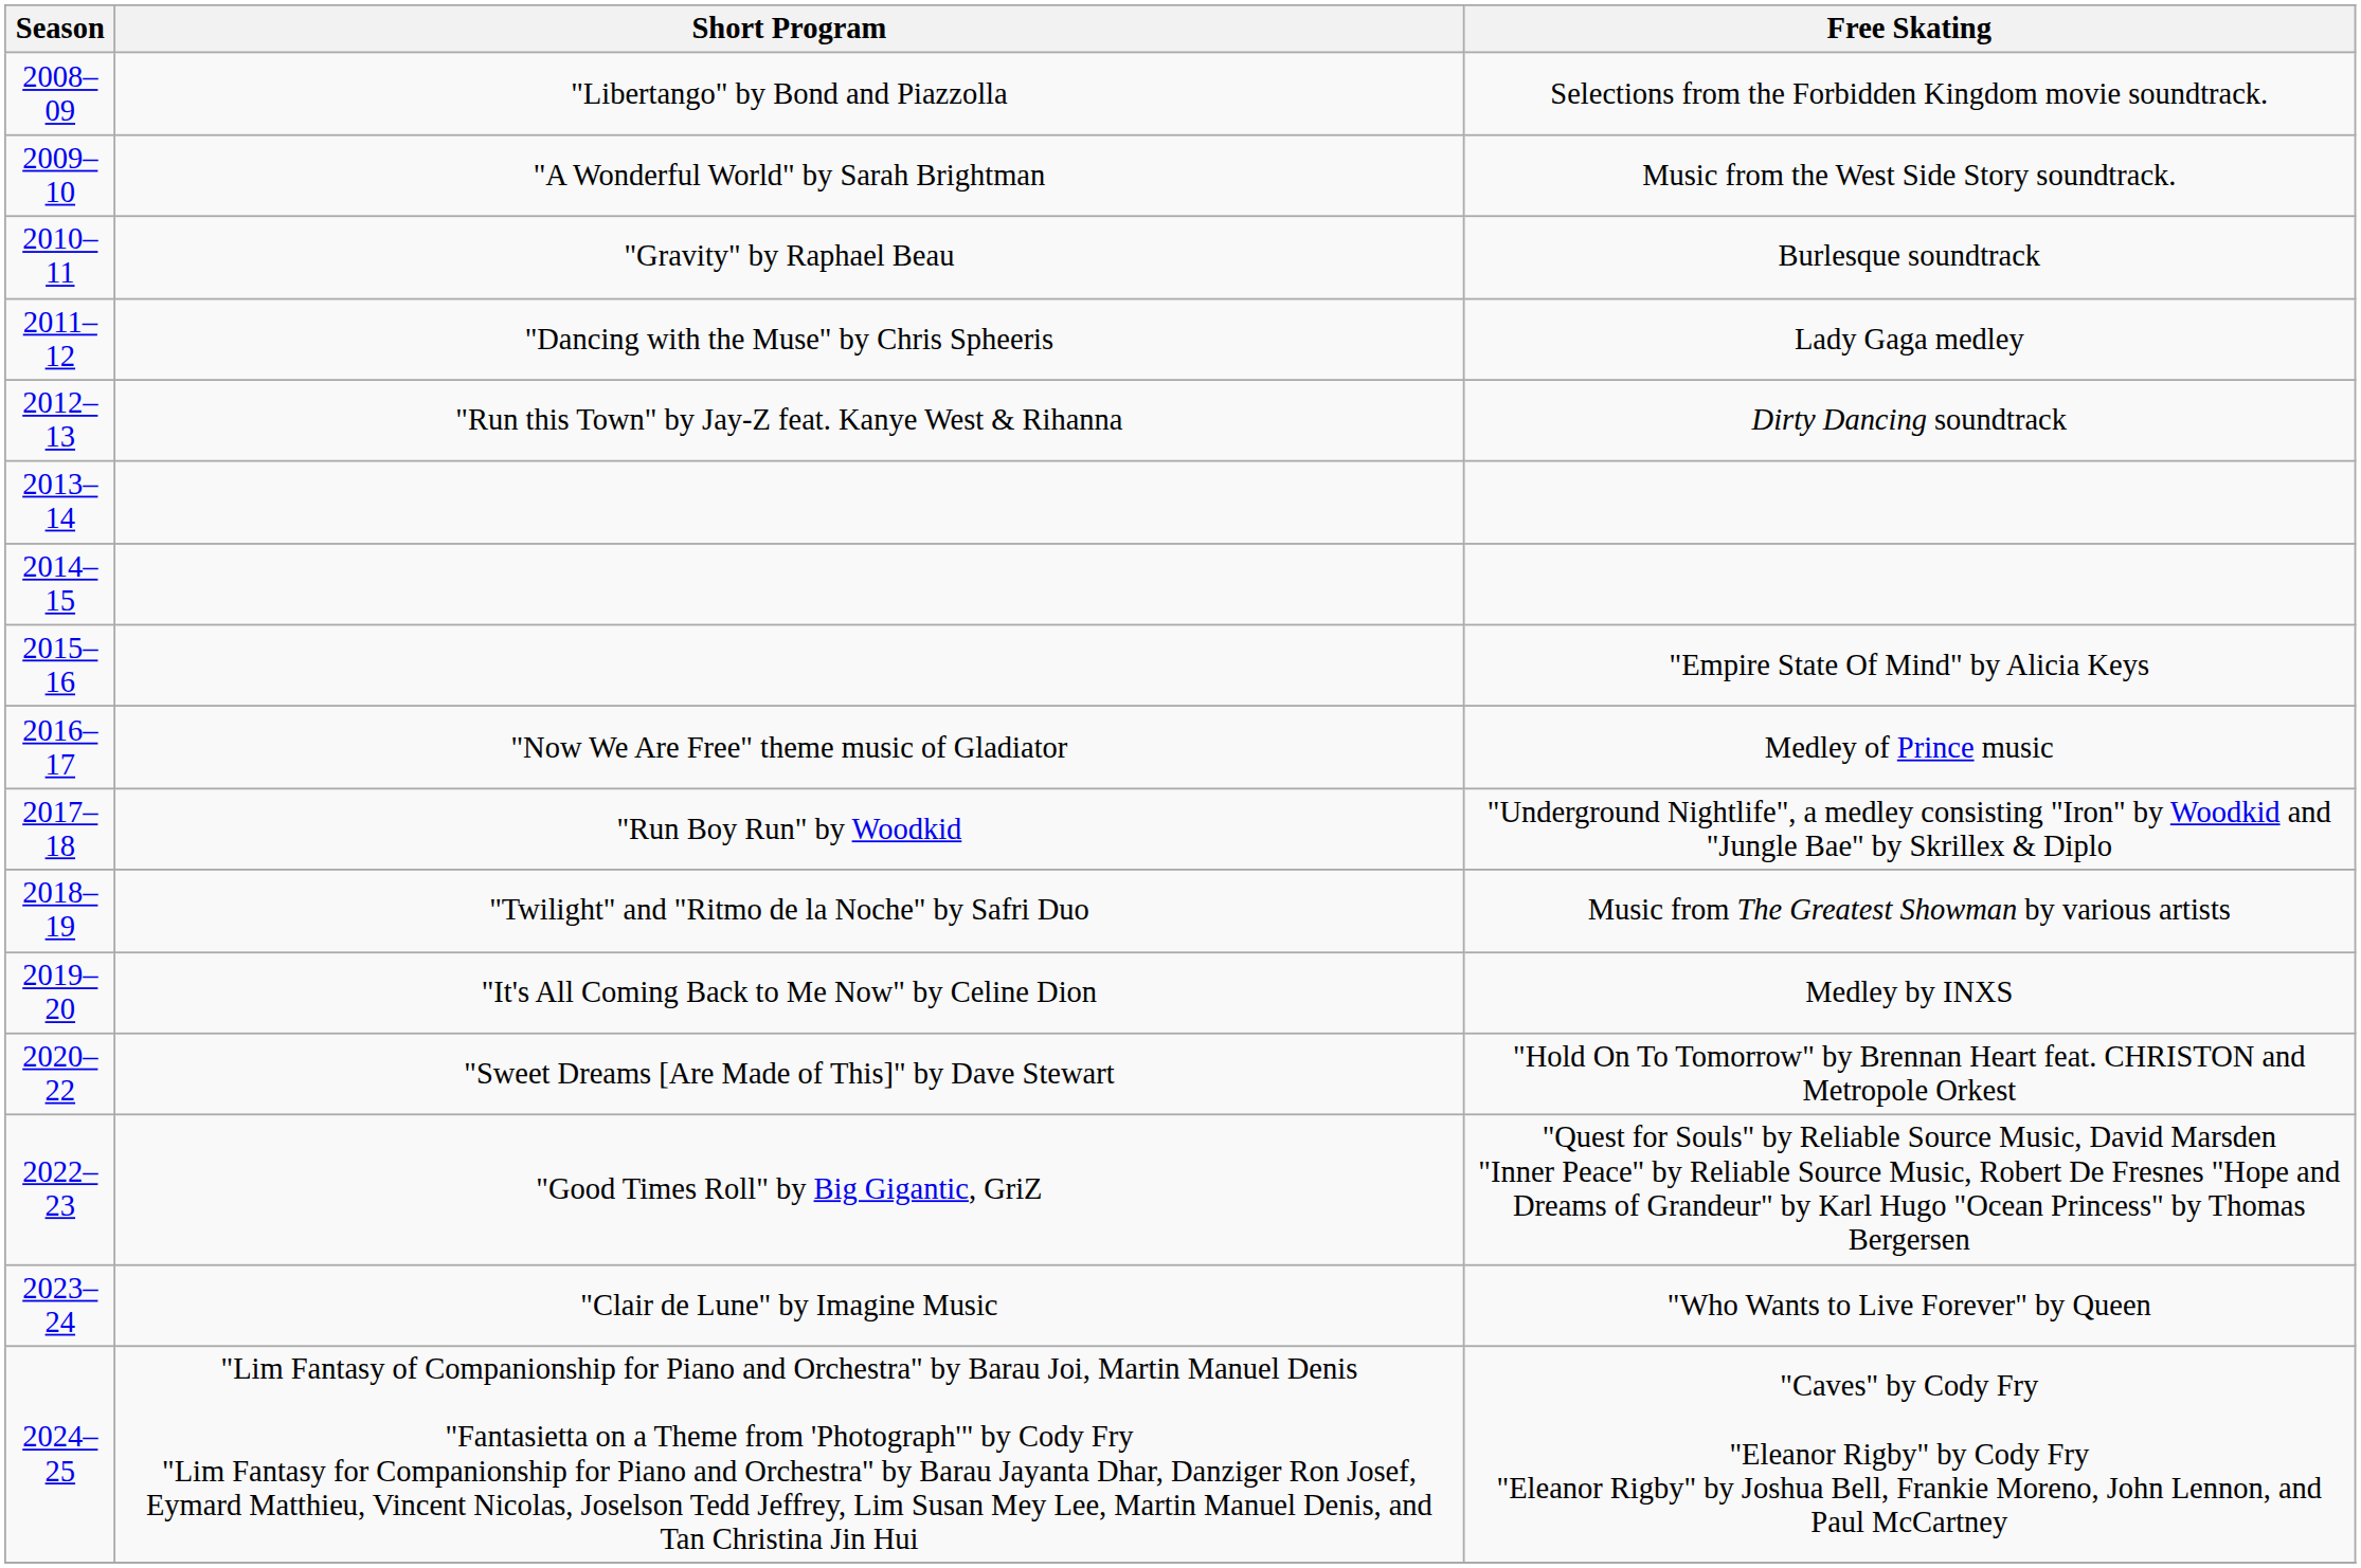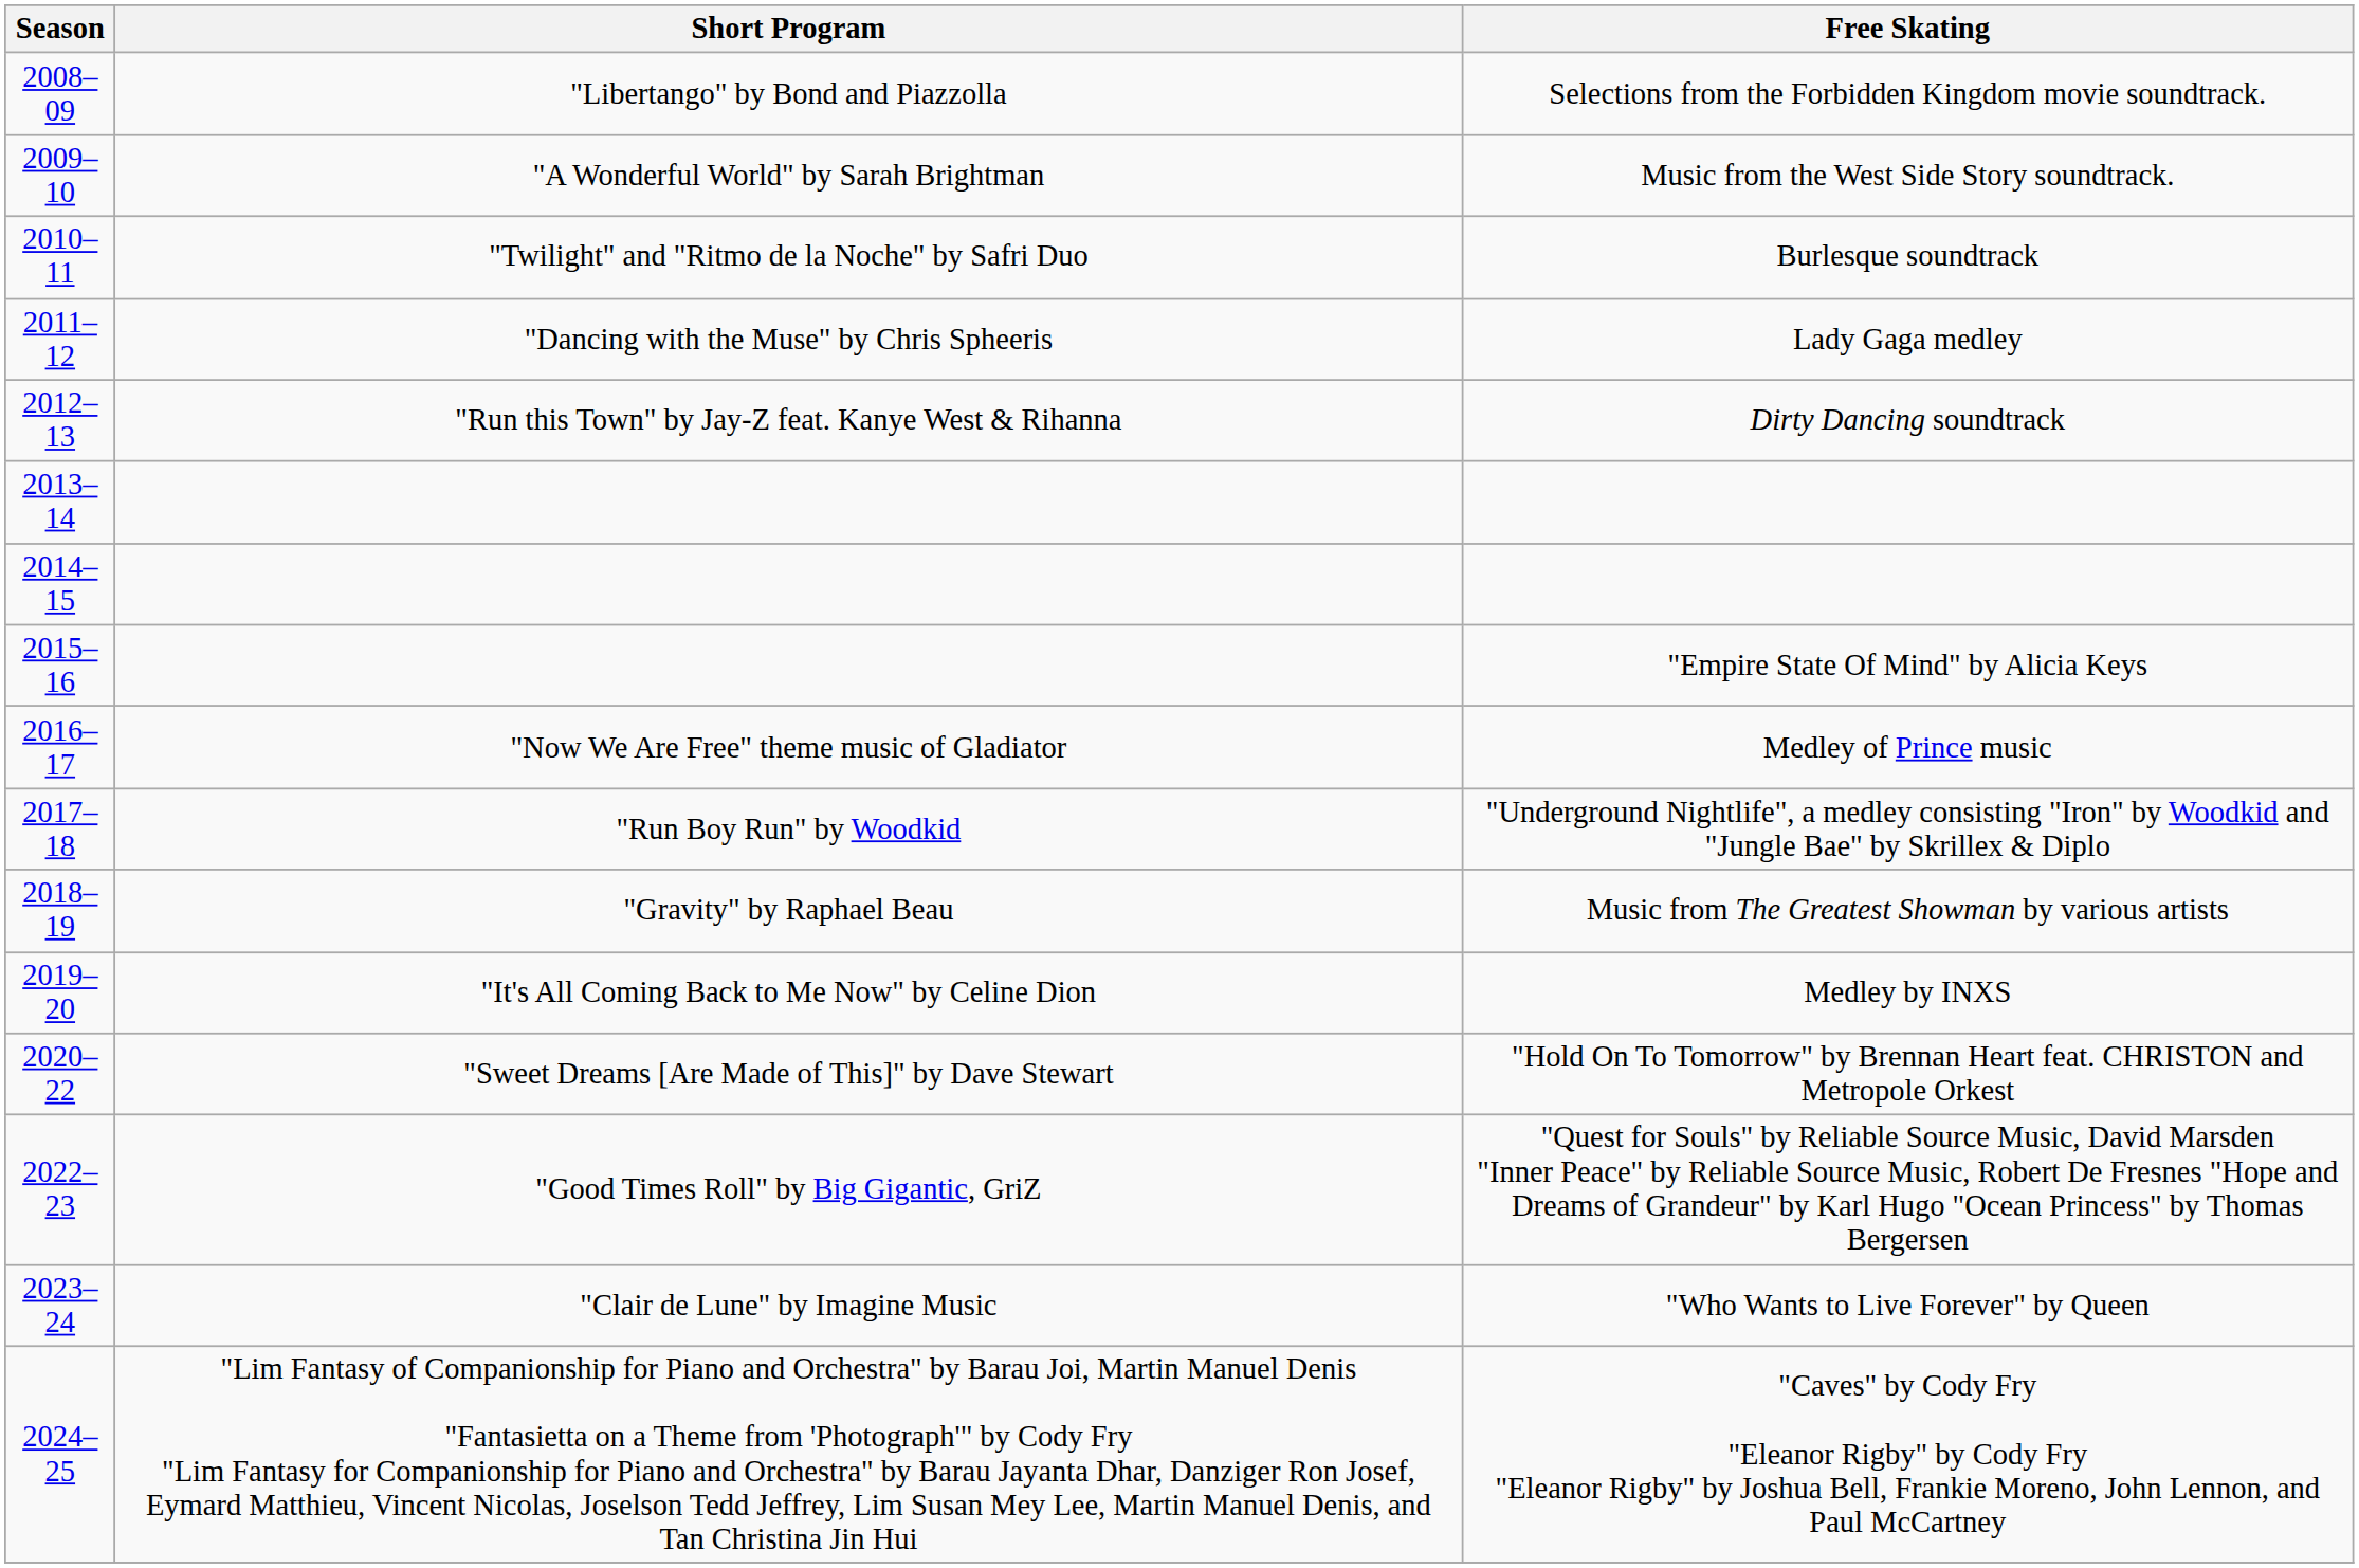Burlesque soundtrack | Short Program: "Gravity" by Raphael Beau -> "Twilight" and "Ritmo de la Noche" by Safri Duo
Music from The Greatest Showman by various artists | Short Program: "Twilight" and "Ritmo de la Noche" by Safri Duo -> "Gravity" by Raphael Beau
